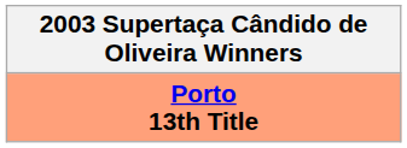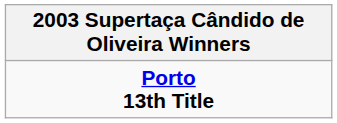row 2 | column 1: lightsalmon background -> no background
